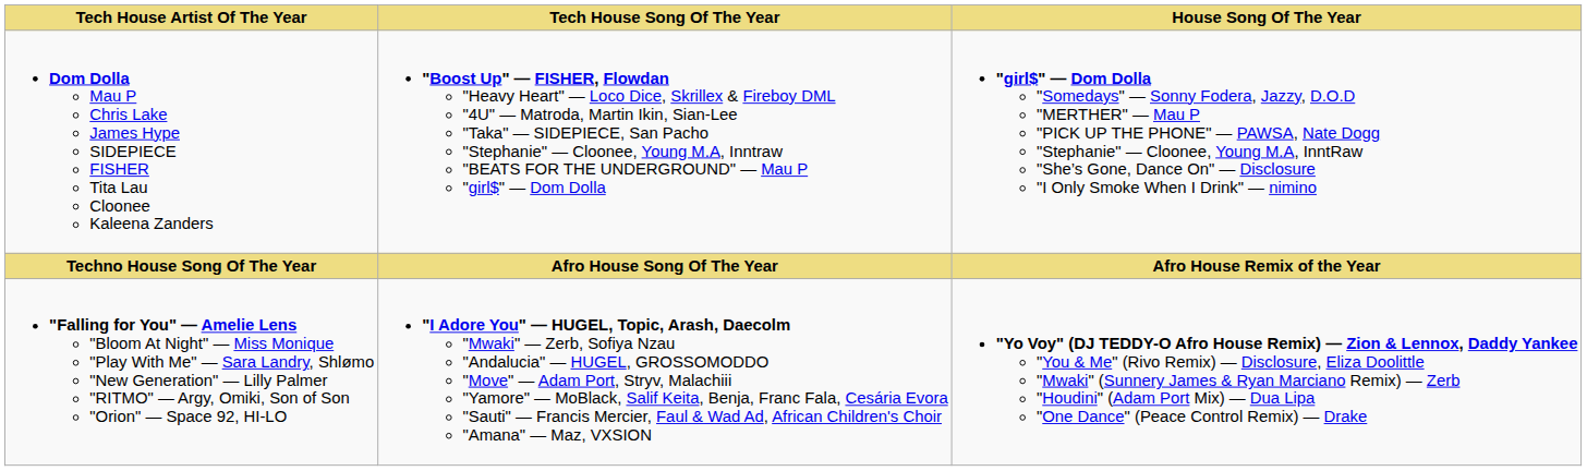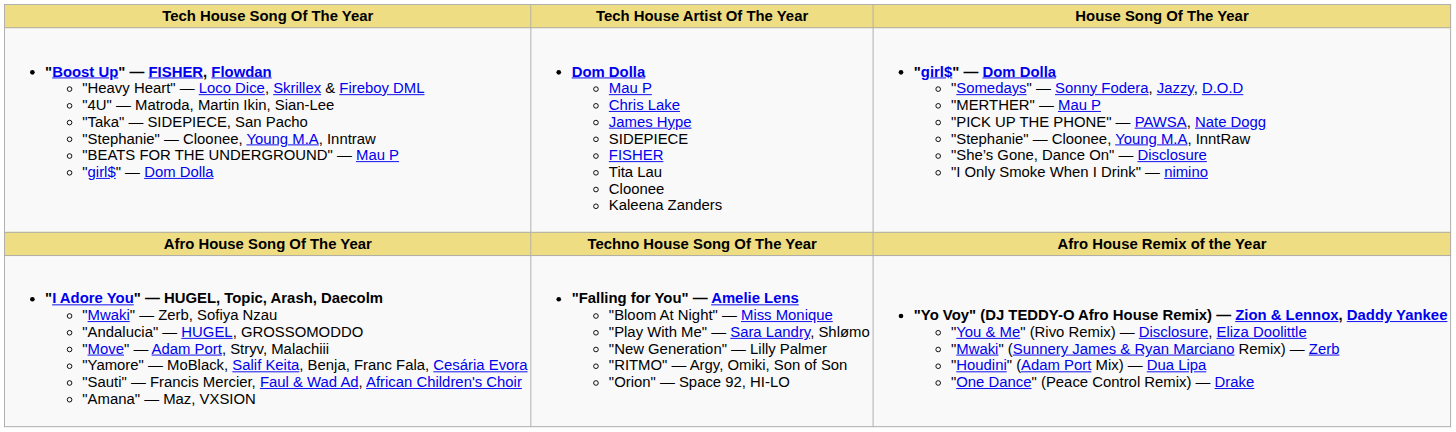columns swapped: Tech House Artist Of The Year <-> Tech House Song Of The Year
